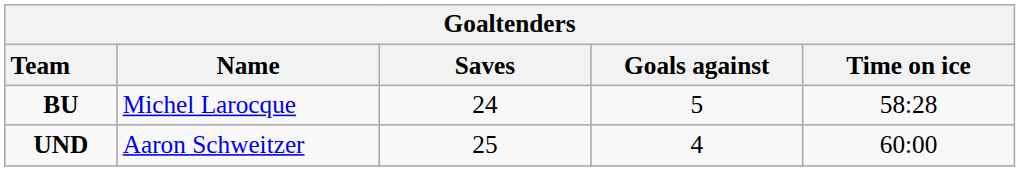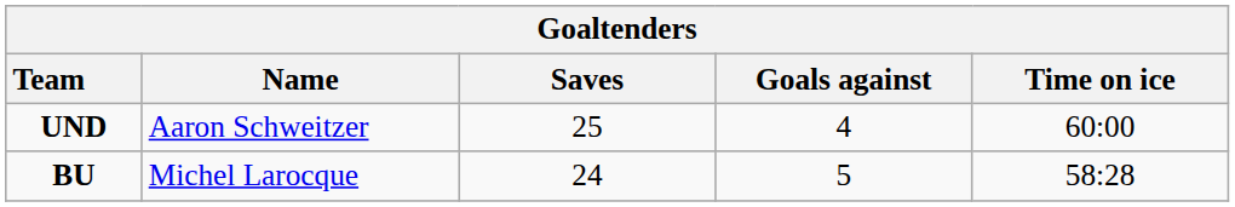rows swapped: BU <-> UND
